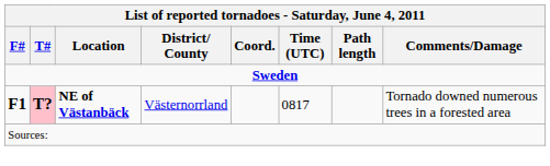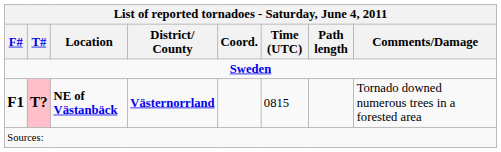F1 | District/ County: normal -> bold
F1 | Time (UTC): 0817 -> 0815
